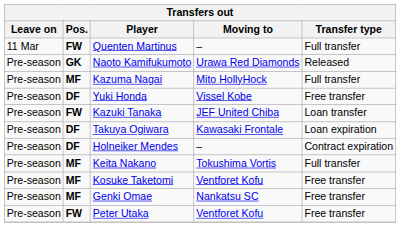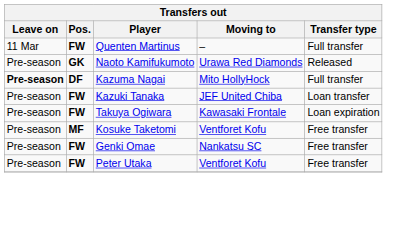Kazuma Nagai | Leave on: normal -> bold
Kazuma Nagai | Pos.: MF -> DF
- row: Pre-season | DF | Yuki Honda | Vissel Kobe | Free transfer
Takuya Ogiwara | Pos.: DF -> FW
- row: Pre-season | DF | Holneiker Mendes | – | Contract expiration
- row: Pre-season | MF | Keita Nakano | Tokushima Vortis | Full transfer
Genki Omae | Pos.: MF -> FW
